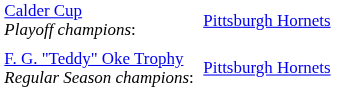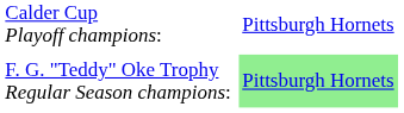F. G. "Teddy" Oke Trophy Regular Season champions: | column 2: no background -> lightgreen background
